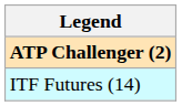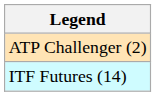row 2 | column 1: bold -> normal
